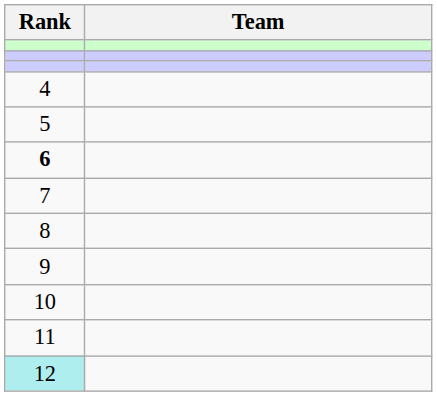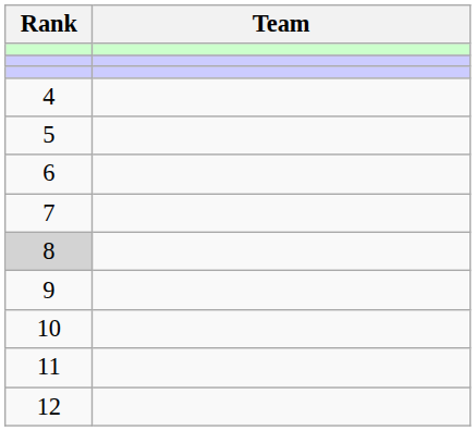row 7 | Rank: bold -> normal
row 9 | Rank: no background -> lightgrey background
row 13 | Rank: paleturquoise background -> no background
